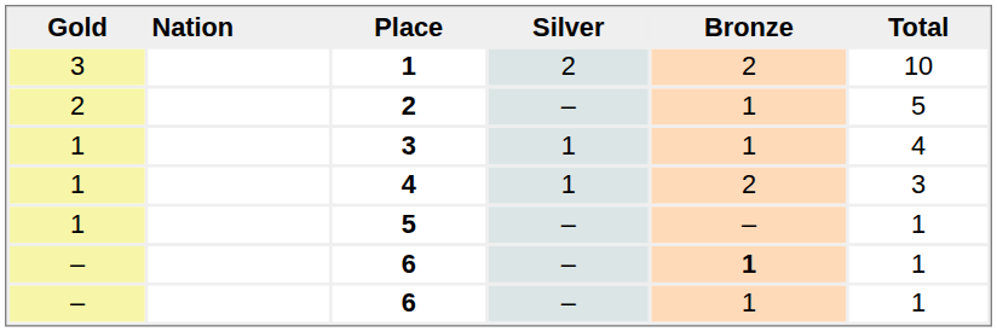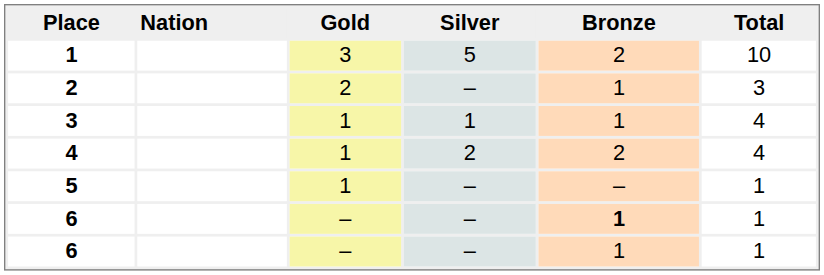columns swapped: Place <-> Gold
row 2 | Silver: 2 -> 5
row 3 | Total: 5 -> 3
row 5 | Silver: 1 -> 2
row 5 | Total: 3 -> 4
